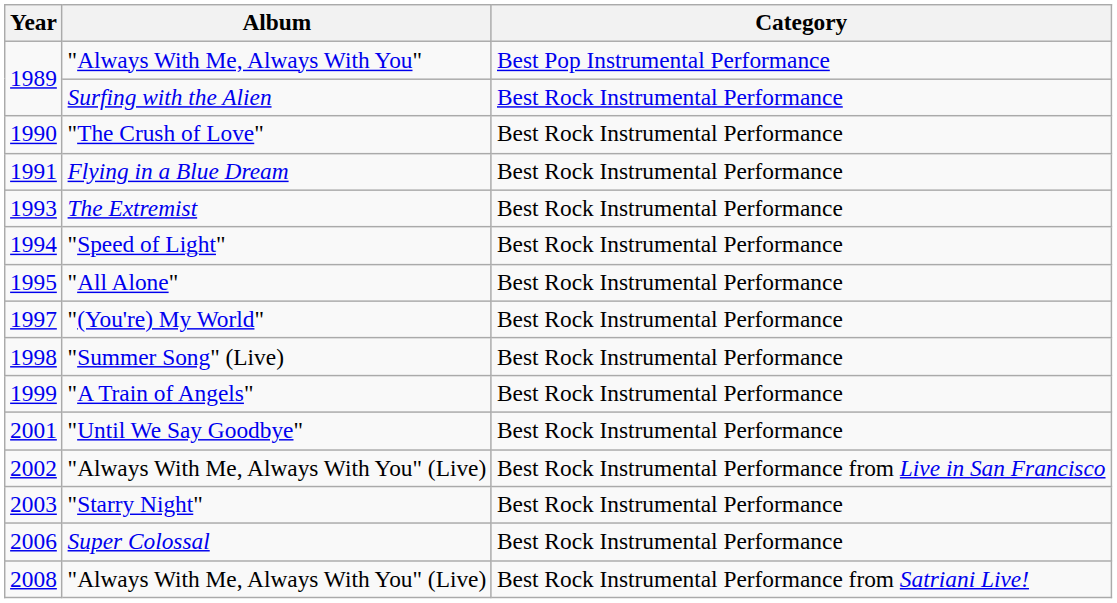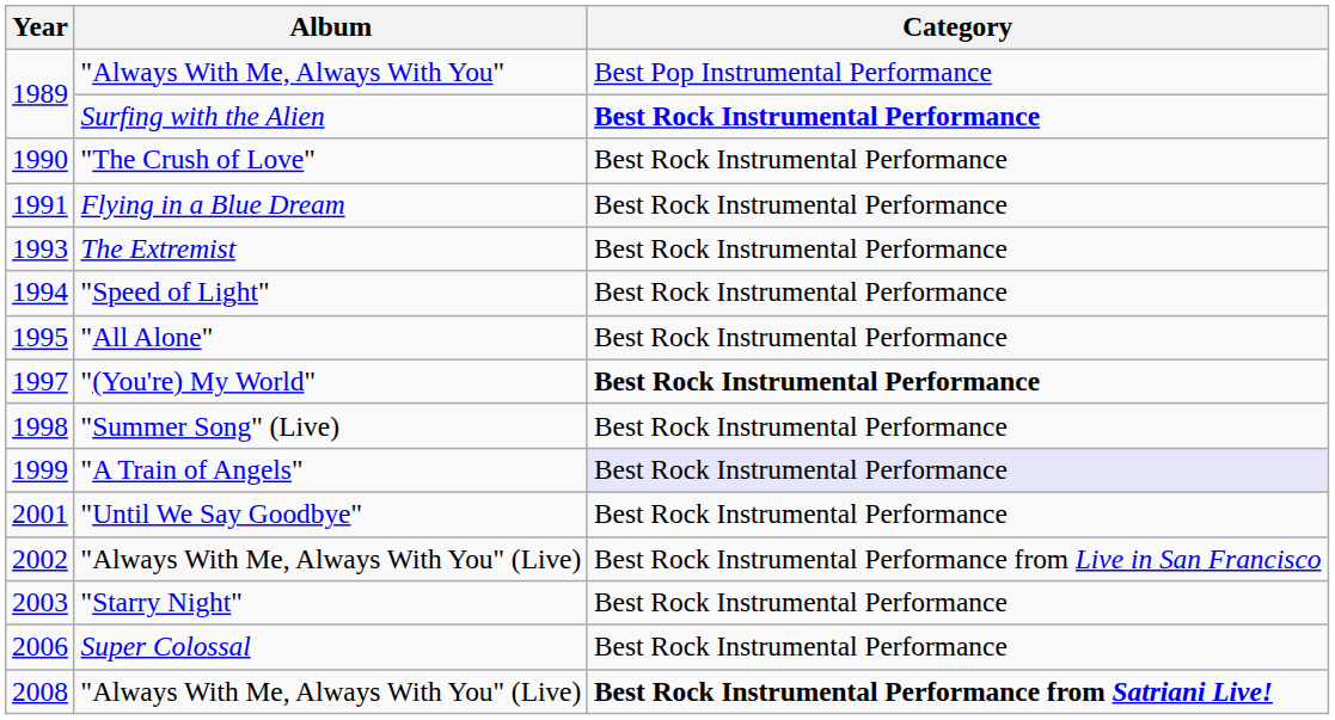Surfing with the Alien | Category: normal -> bold
"(You're) My World" | Category: normal -> bold
"A Train of Angels" | Category: no background -> lavender background
2008 / "Always With Me, Always With You" (Live) | Category: normal -> bold
